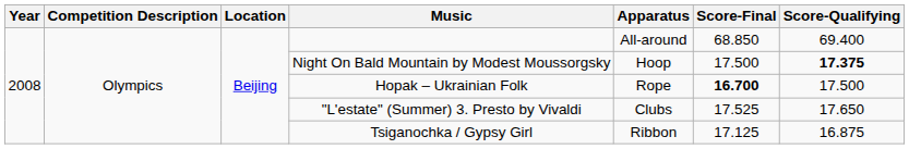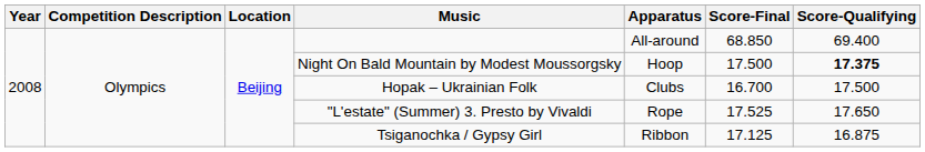Hopak – Ukrainian Folk | Apparatus: Rope -> Clubs
Hopak – Ukrainian Folk | Score-Final: bold -> normal
"L'estate" (Summer) 3. Presto by Vivaldi | Apparatus: Clubs -> Rope
